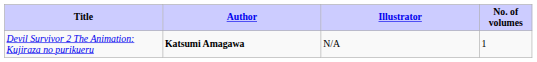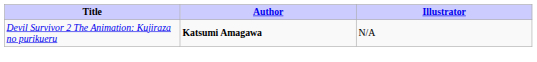- column: No. of volumes | 1
